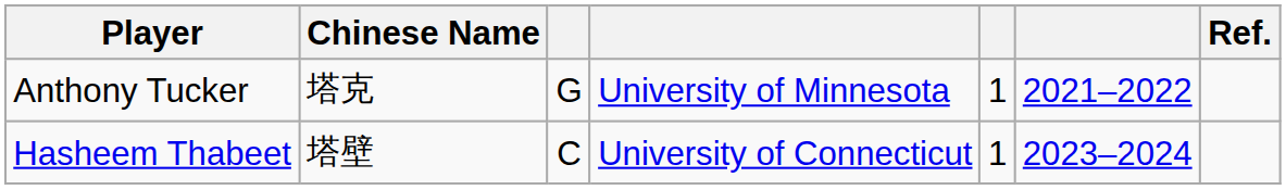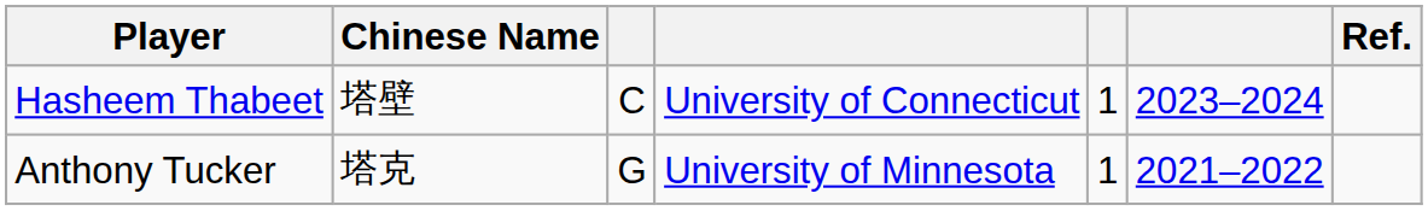rows swapped: Hasheem Thabeet <-> Anthony Tucker
